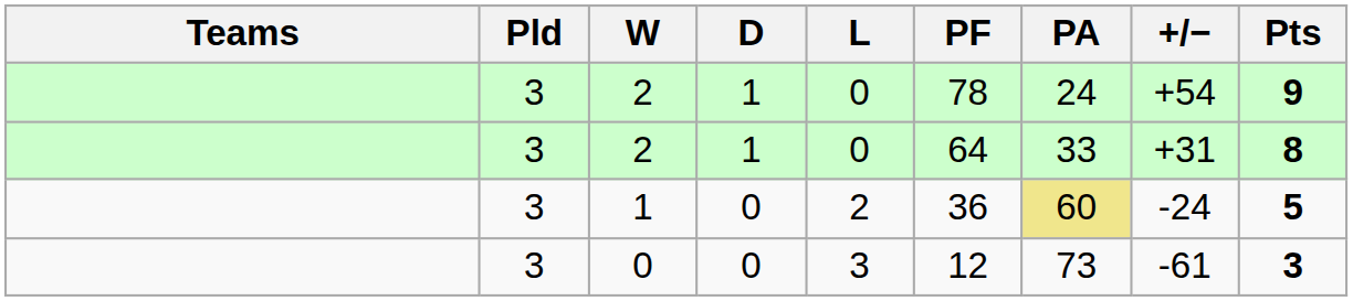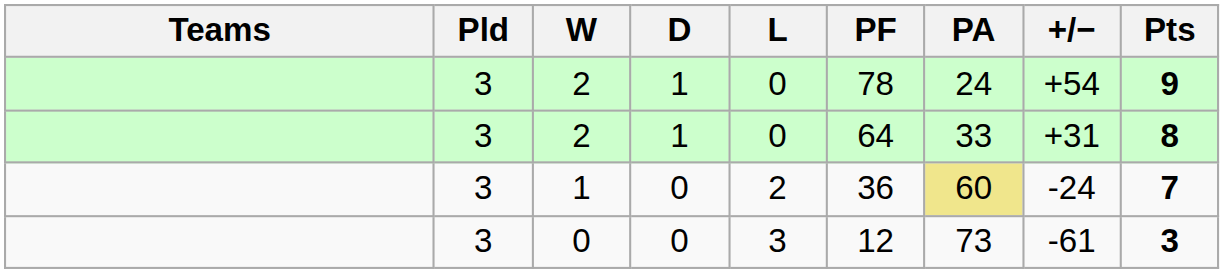row 4 | Pts: 5 -> 7
